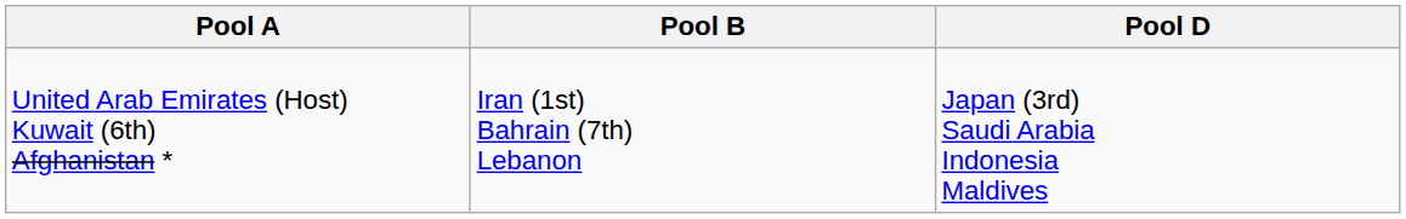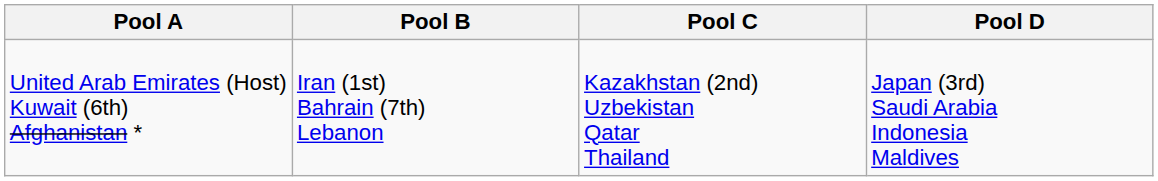+ column: Pool C | Kazakhstan (2nd) Uzbekistan Qatar Thailand
